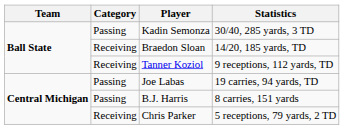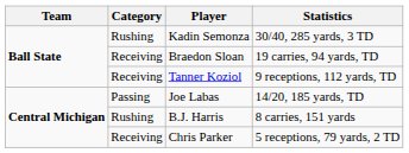Kadin Semonza | Category: Passing -> Rushing
Braedon Sloan | Statistics: 14/20, 185 yards, TD -> 19 carries, 94 yards, TD
Joe Labas | Statistics: 19 carries, 94 yards, TD -> 14/20, 185 yards, TD
B.J. Harris | Category: Passing -> Rushing
